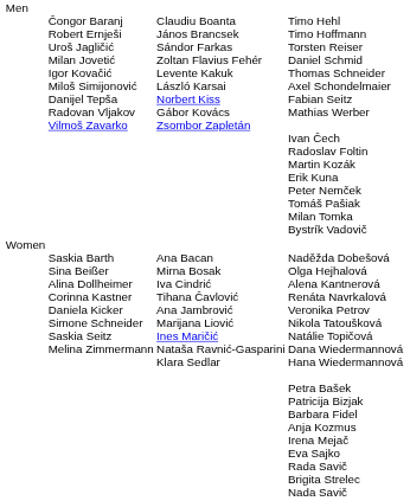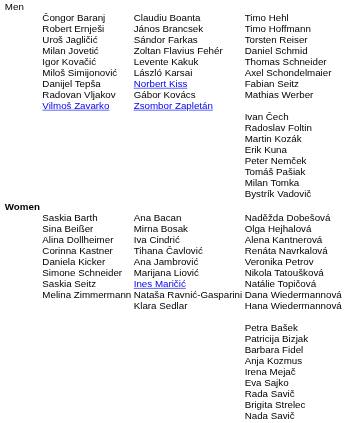Women | column 1: normal -> bold
